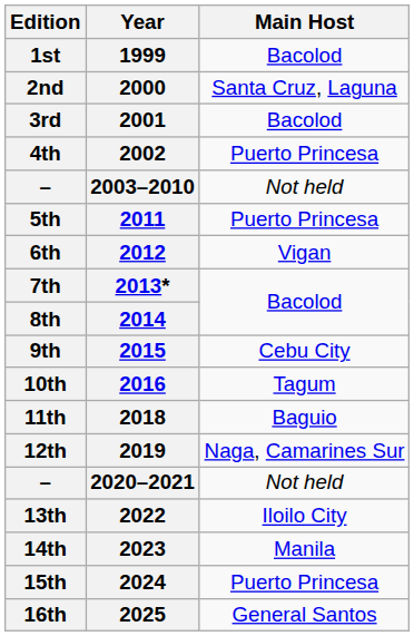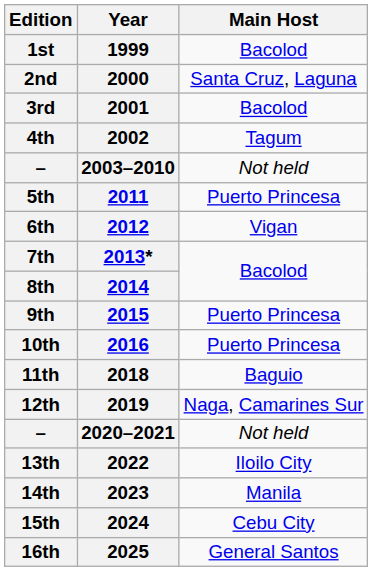4th | Main Host: Puerto Princesa -> Tagum
9th | Main Host: Cebu City -> Puerto Princesa
10th | Main Host: Tagum -> Puerto Princesa
15th | Main Host: Puerto Princesa -> Cebu City
